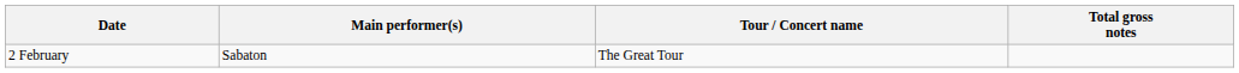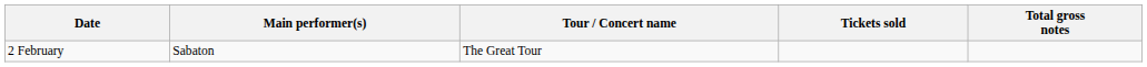+ column: Tickets sold
